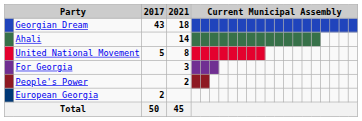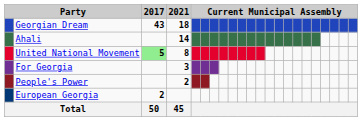United National Movement | 2017: no background -> lightgreen background
